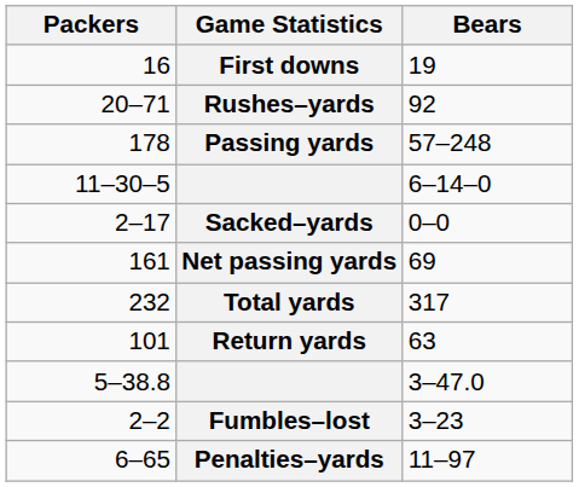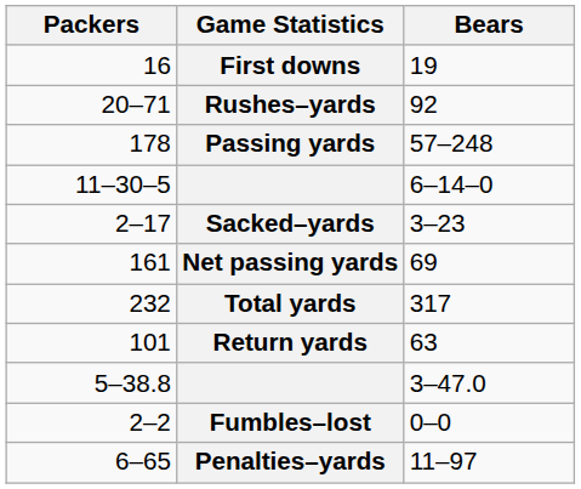Sacked–yards | Bears: 0–0 -> 3–23
Fumbles–lost | Bears: 3–23 -> 0–0
